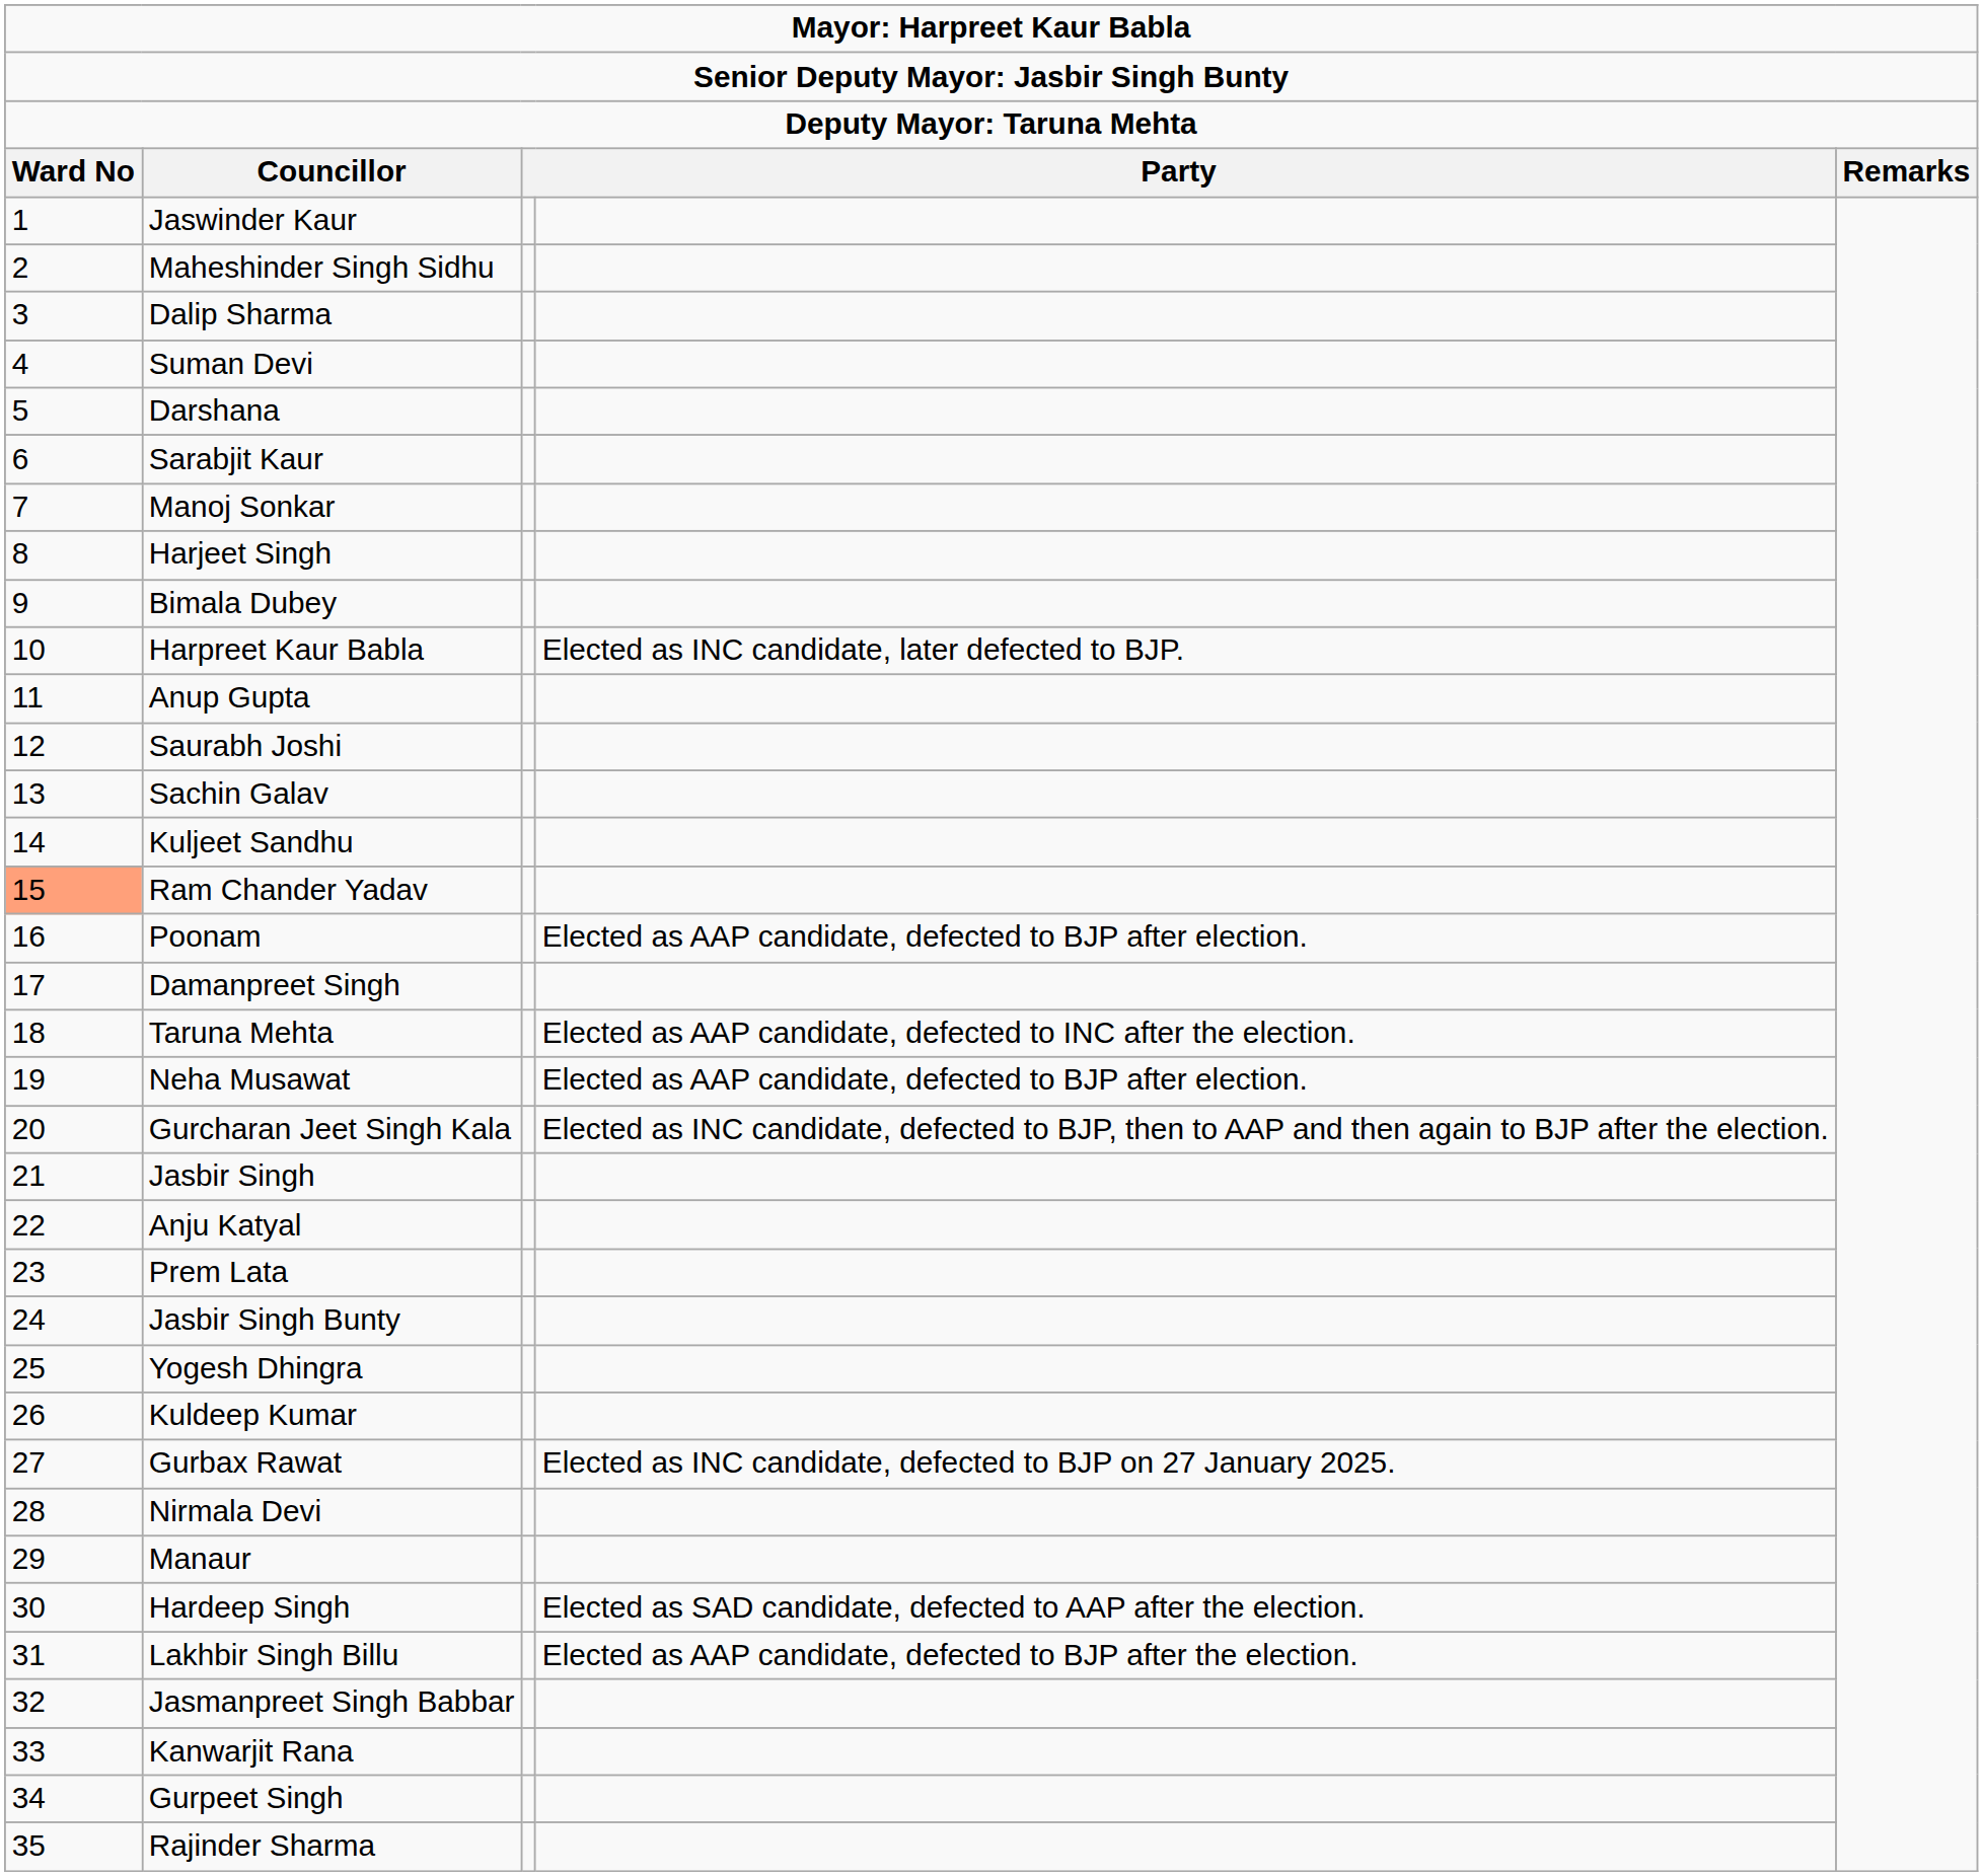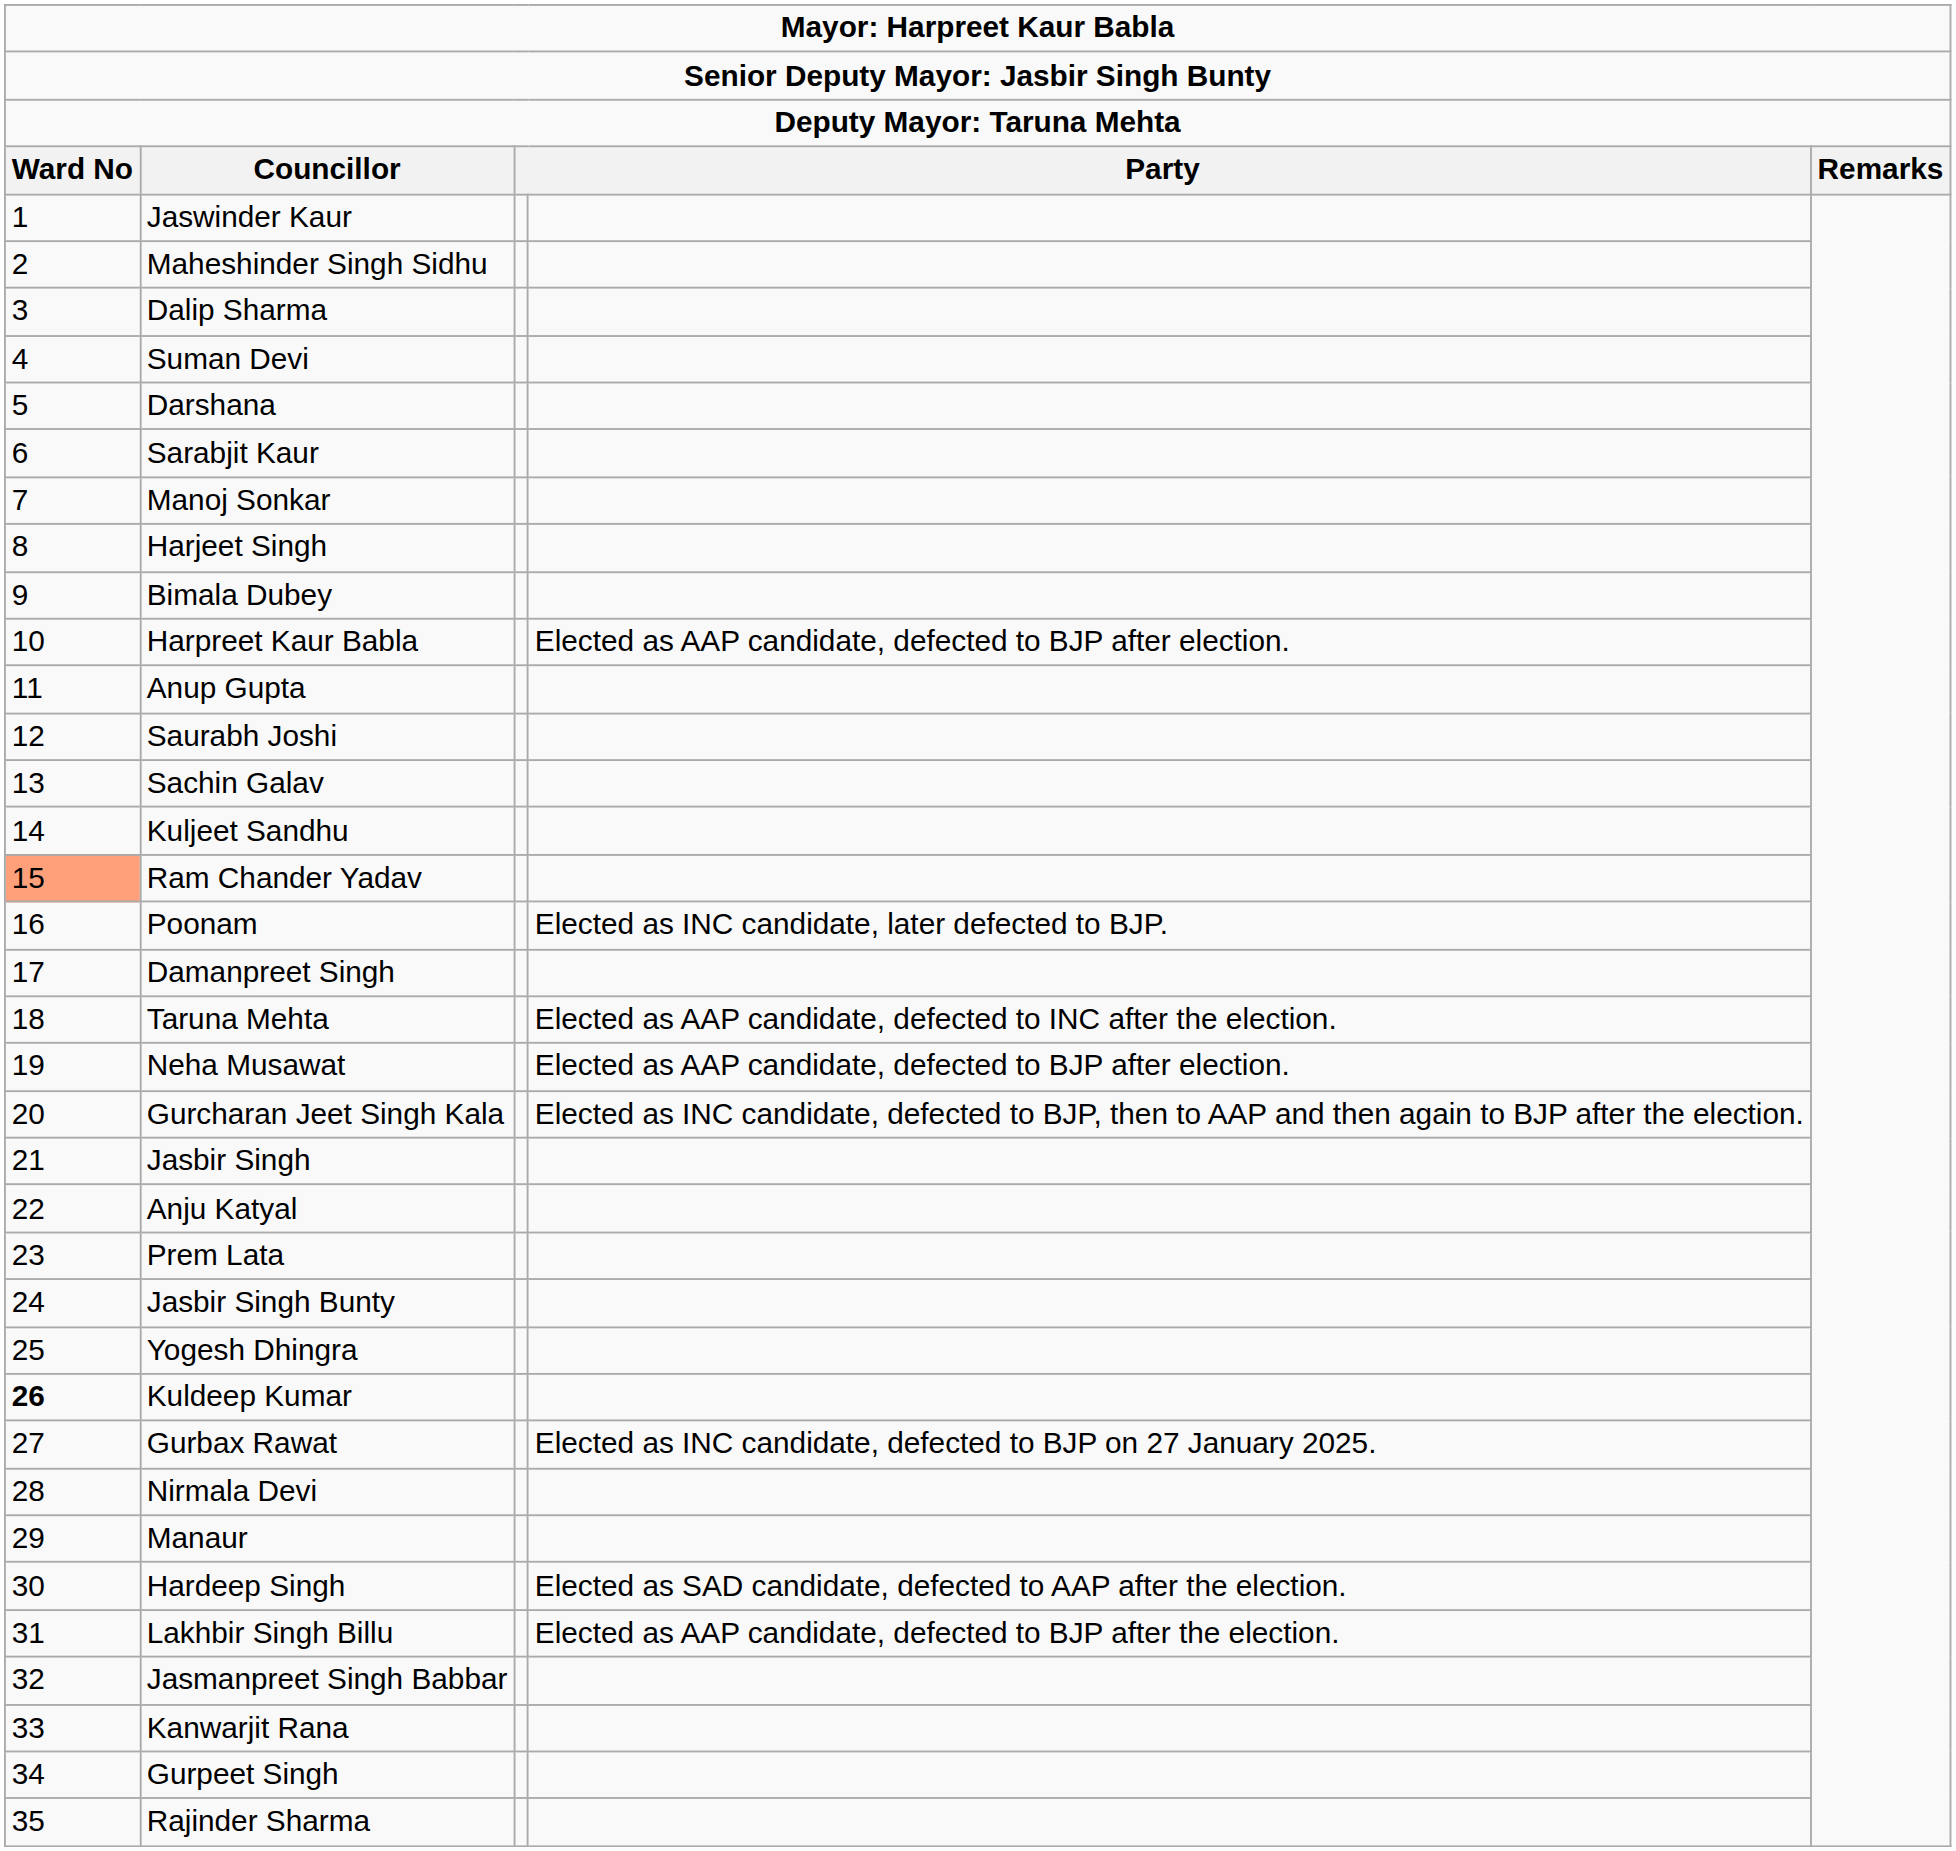Harpreet Kaur Babla | column 4: Elected as INC candidate, later defected to BJP. -> Elected as AAP candidate, defected to BJP after election.
Poonam | column 4: Elected as AAP candidate, defected to BJP after election. -> Elected as INC candidate, later defected to BJP.
Kuldeep Kumar | column 1: normal -> bold
